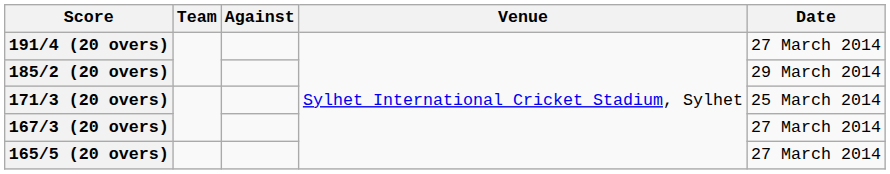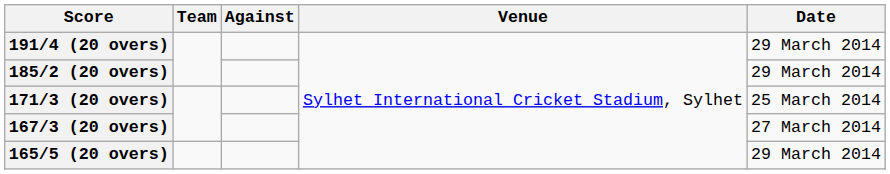191/4 (20 overs) | Date: 27 March 2014 -> 29 March 2014
165/5 (20 overs) | Date: 27 March 2014 -> 29 March 2014
